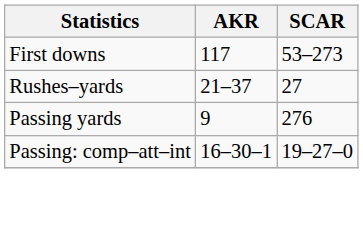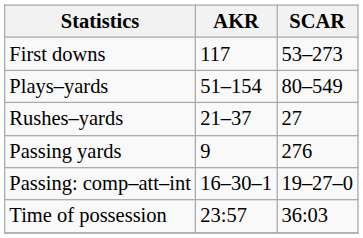+ row: Plays–yards | 51–154 | 80–549
+ row: Time of possession | 23:57 | 36:03
